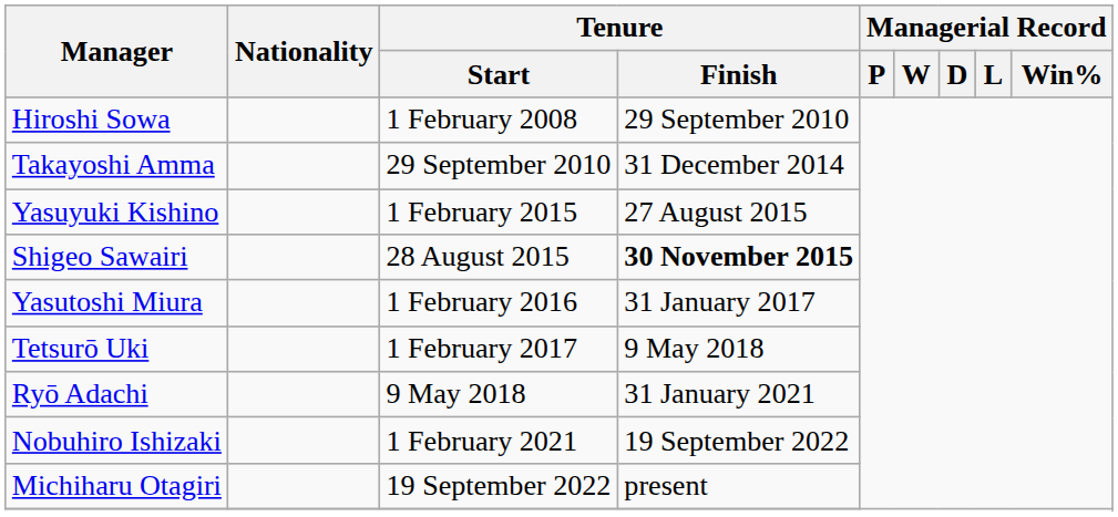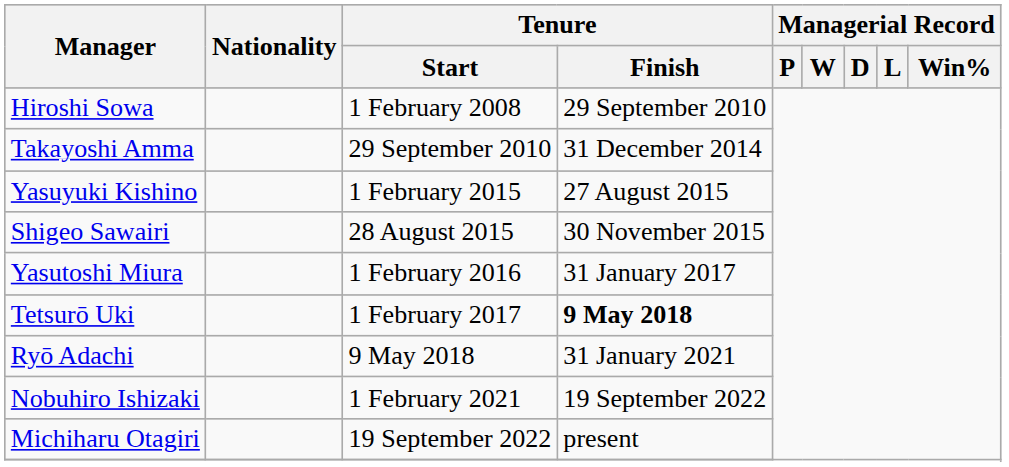Shigeo Sawairi | Tenure / Finish: bold -> normal
Tetsurō Uki | Tenure / Finish: normal -> bold
